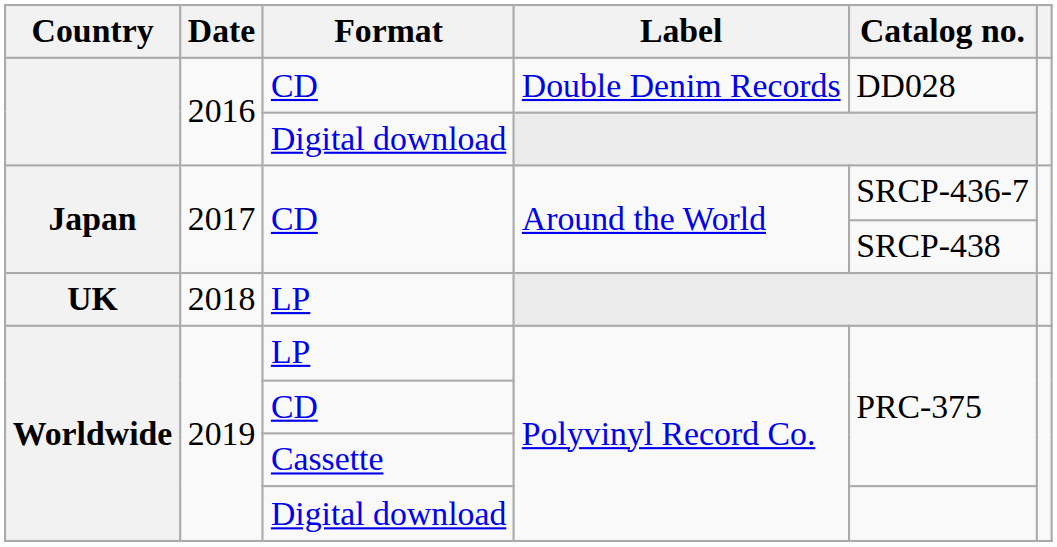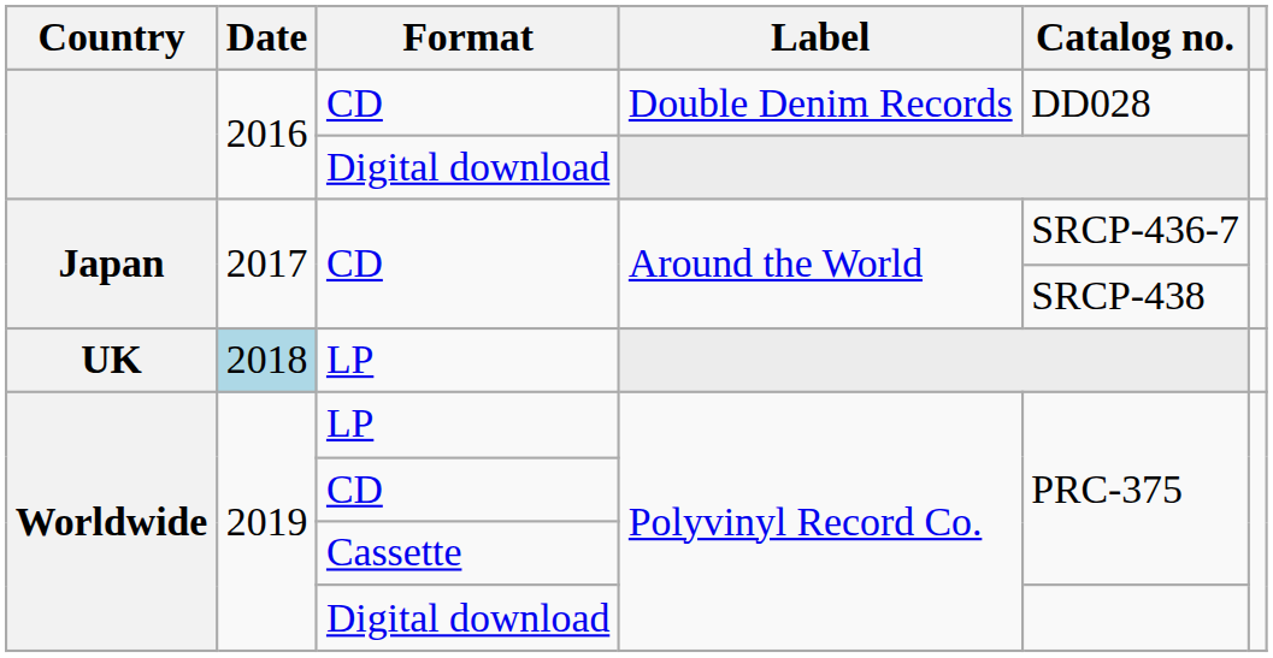UK | Date: no background -> lightblue background
